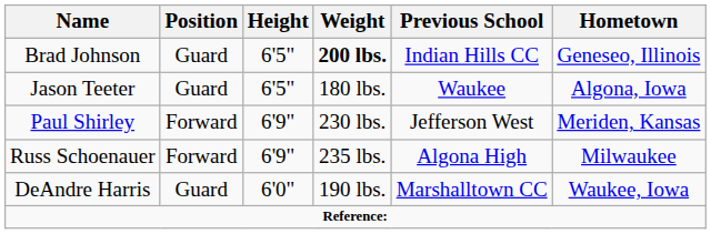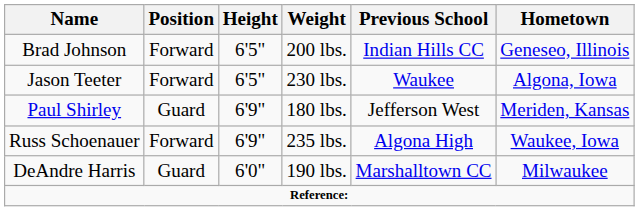Brad Johnson | Position: Guard -> Forward
Brad Johnson | Weight: bold -> normal
Jason Teeter | Position: Guard -> Forward
Jason Teeter | Weight: 180 lbs. -> 230 lbs.
Paul Shirley | Position: Forward -> Guard
Paul Shirley | Weight: 230 lbs. -> 180 lbs.
Russ Schoenauer | Hometown: Milwaukee -> Waukee, Iowa
DeAndre Harris | Hometown: Waukee, Iowa -> Milwaukee
